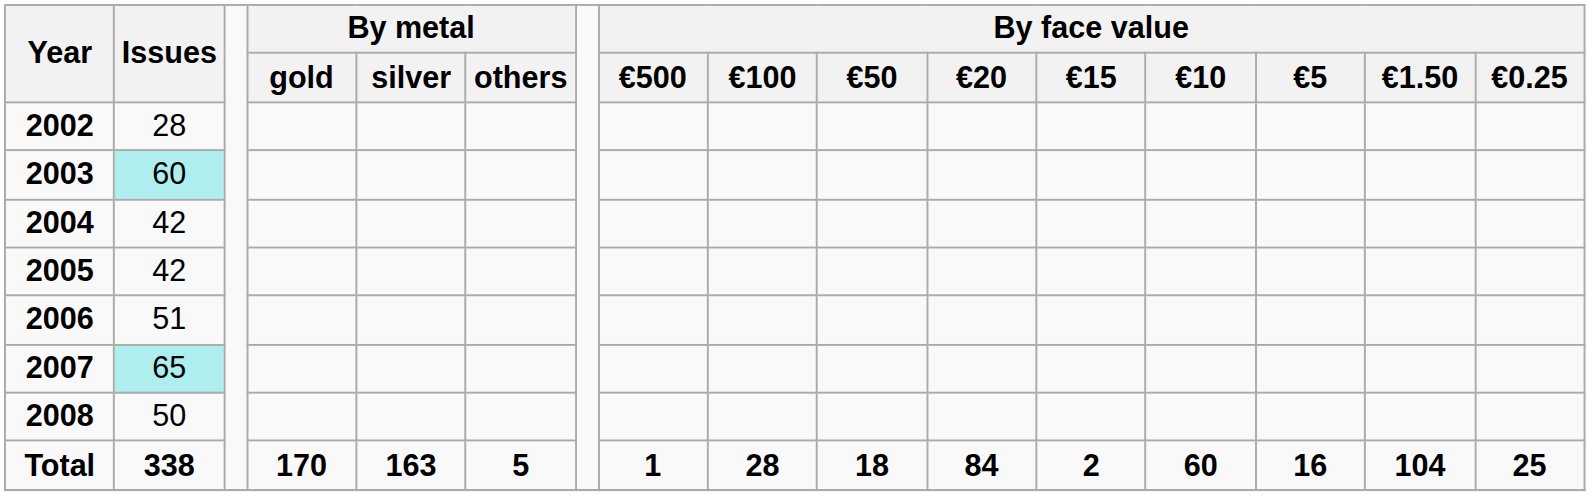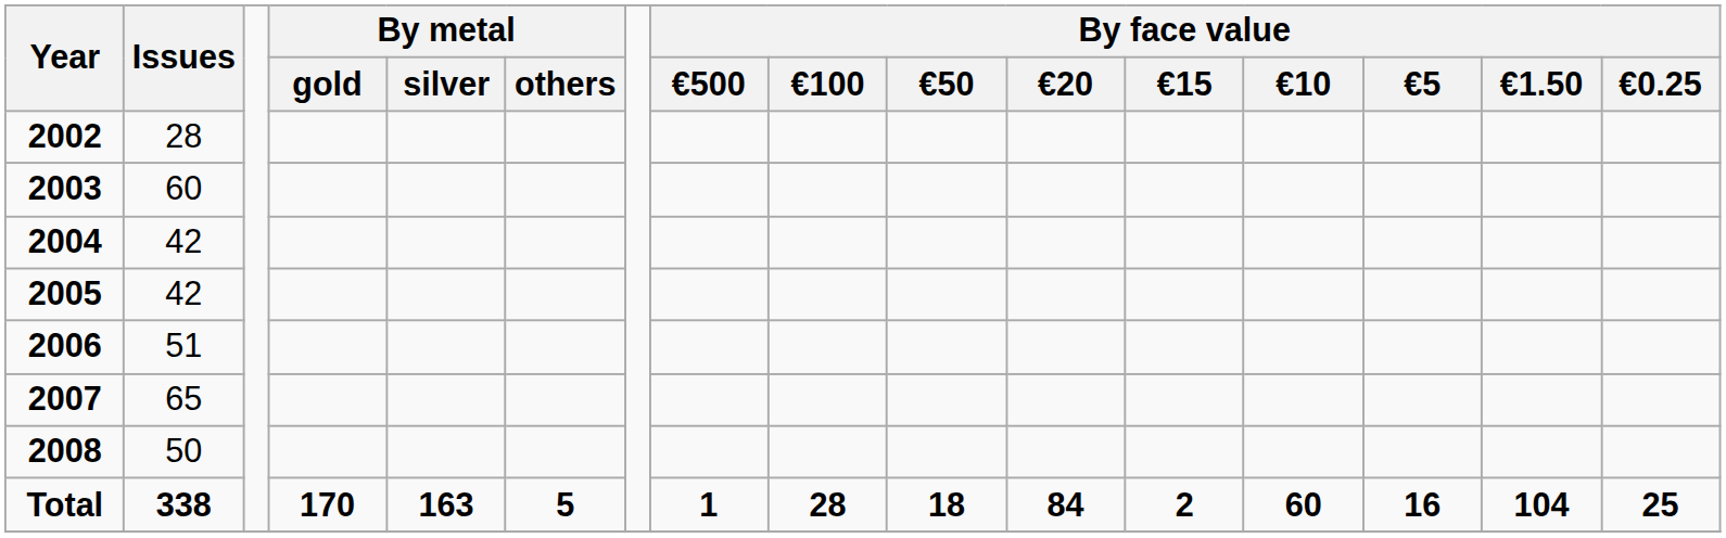2003 | Issues: paleturquoise background -> no background
2007 | Issues: paleturquoise background -> no background
